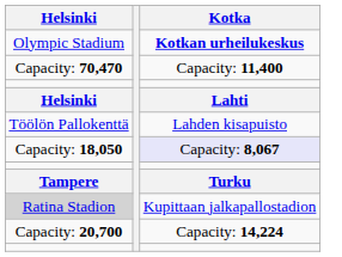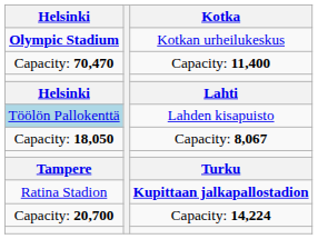Olympic Stadium | Helsinki: normal -> bold
Olympic Stadium | Kotka: bold -> normal
Töölön Pallokenttä | Helsinki: no background -> lightblue background
Capacity: 18,050 | Kotka: lavender background -> no background
Ratina Stadion | Helsinki: lightgrey background -> no background
Ratina Stadion | Kotka: normal -> bold
